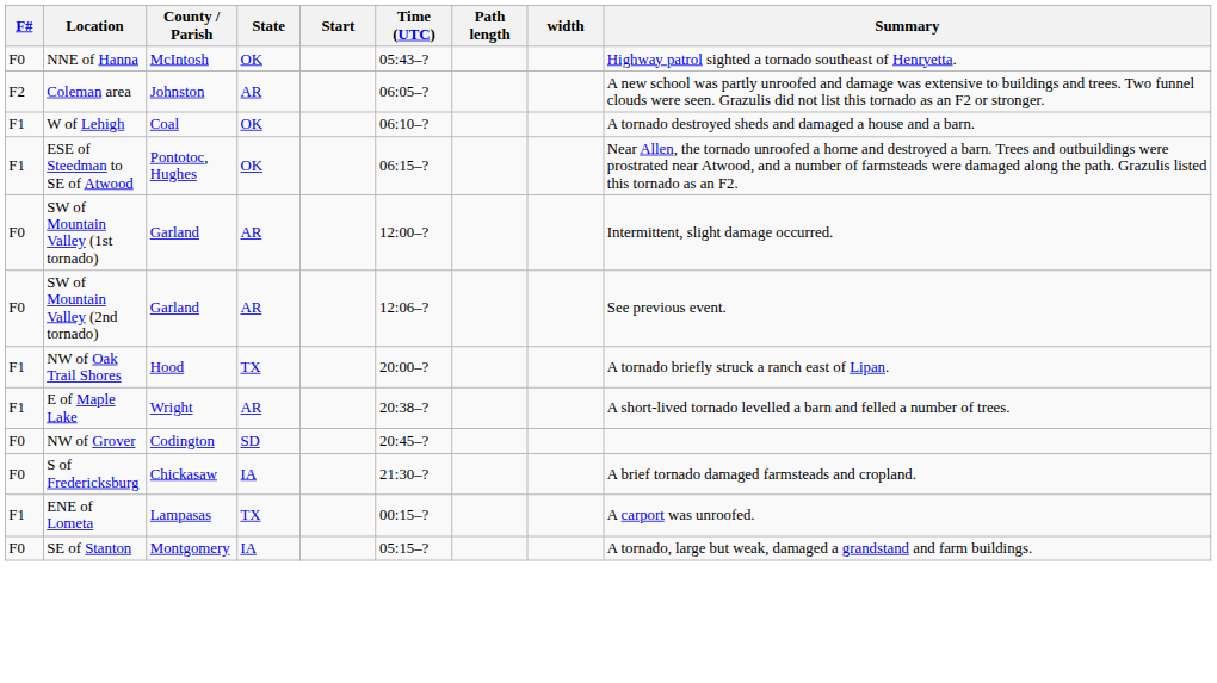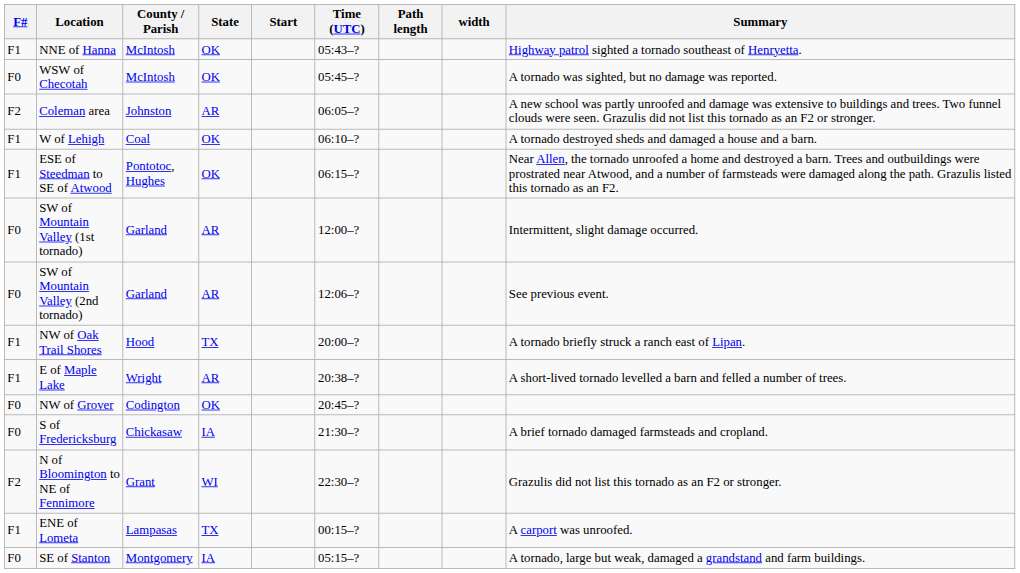NNE of Hanna | F#: F0 -> F1
+ row: F0 | WSW of Checotah | McIntosh | OK | 05:45–? | A tornado was sighted, but no damage was reported.
NW of Grover | State: SD -> OK
+ row: F2 | N of Bloomington to NE of Fennimore | Grant | WI | 22:30–? | Grazulis did not list this tornado as an F2 or stronger.
